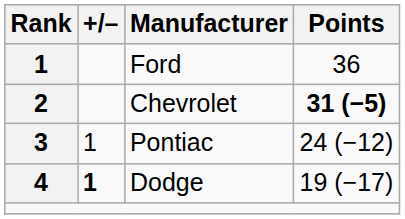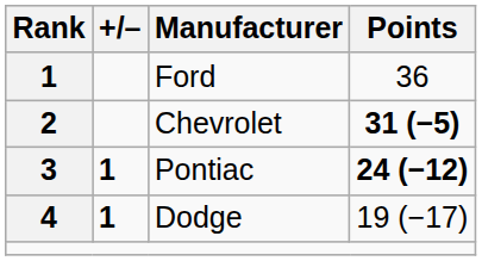Pontiac | +/–: normal -> bold
Pontiac | Points: normal -> bold
